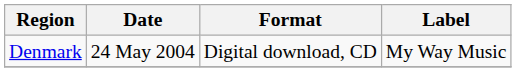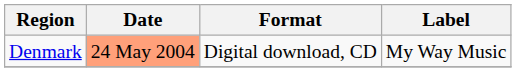Denmark | Date: no background -> lightsalmon background
